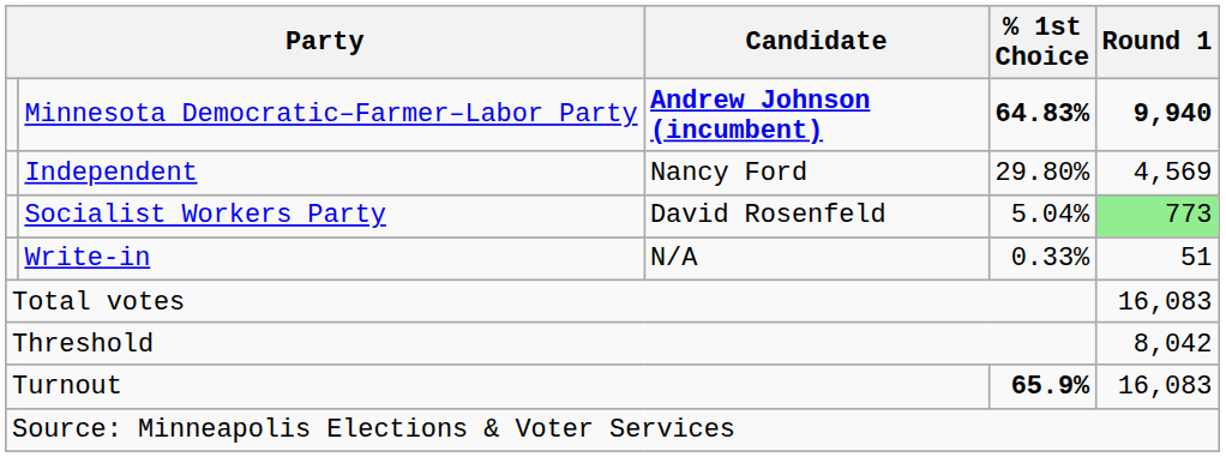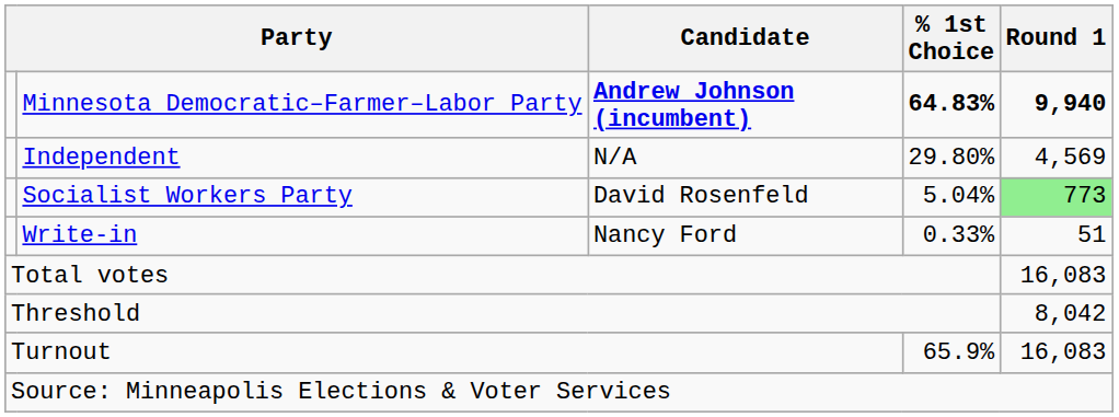Independent | Candidate: Nancy Ford -> N/A
Write-in | Candidate: N/A -> Nancy Ford
Turnout | % 1st Choice: bold -> normal
